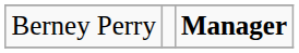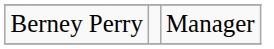Berney Perry | column 3: bold -> normal
